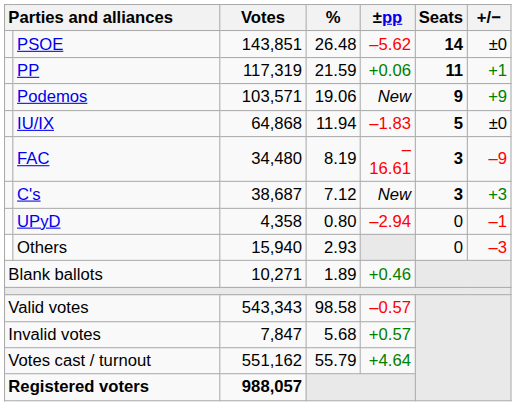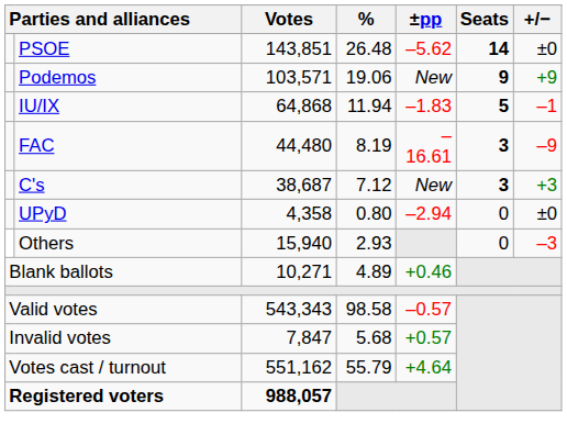- row: PP | 117,319 | 21.59 | +0.06 | 11 | +1
IU/IX | +/−: ±0 -> –1
FAC | Votes: 34,480 -> 44,480
UPyD | +/−: –1 -> ±0
Blank ballots | %: 1.89 -> 4.89
